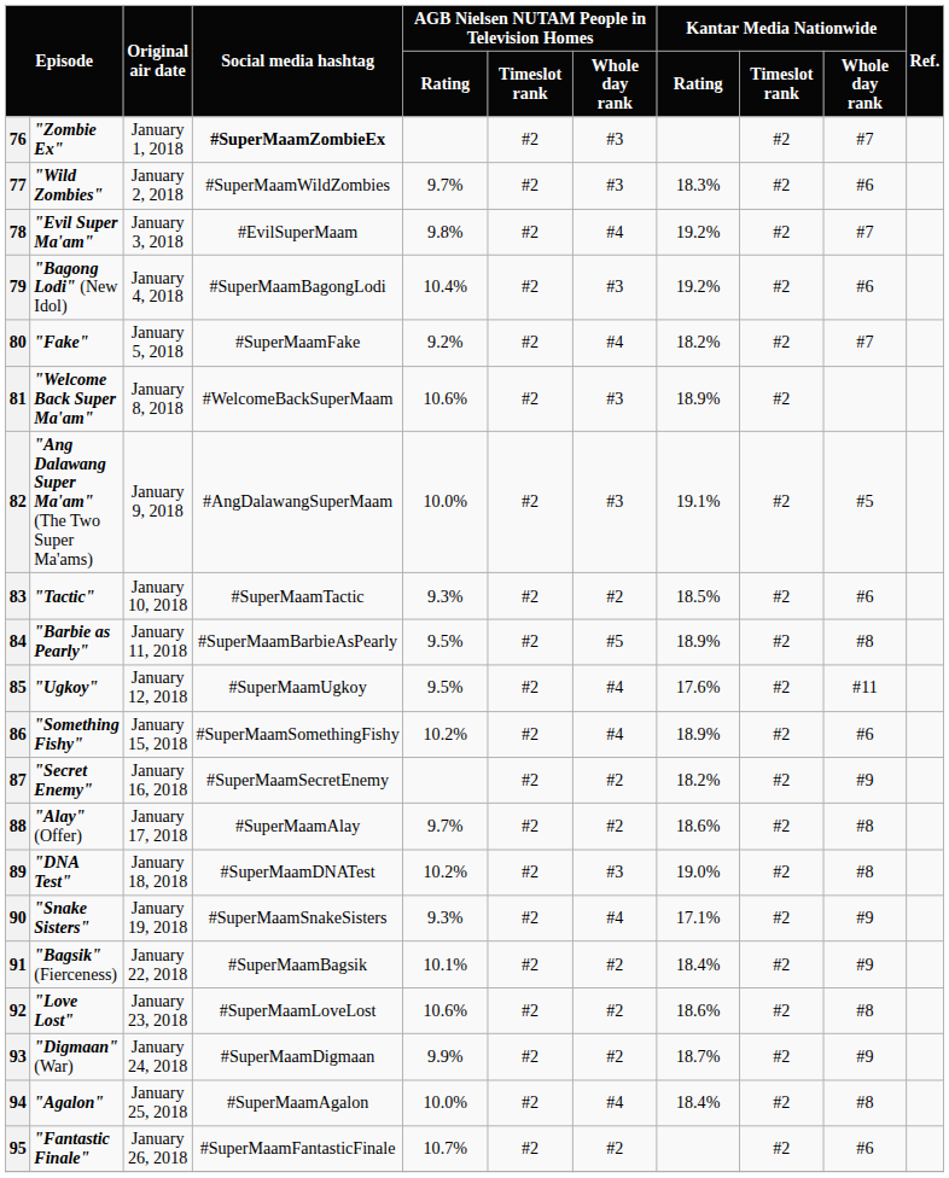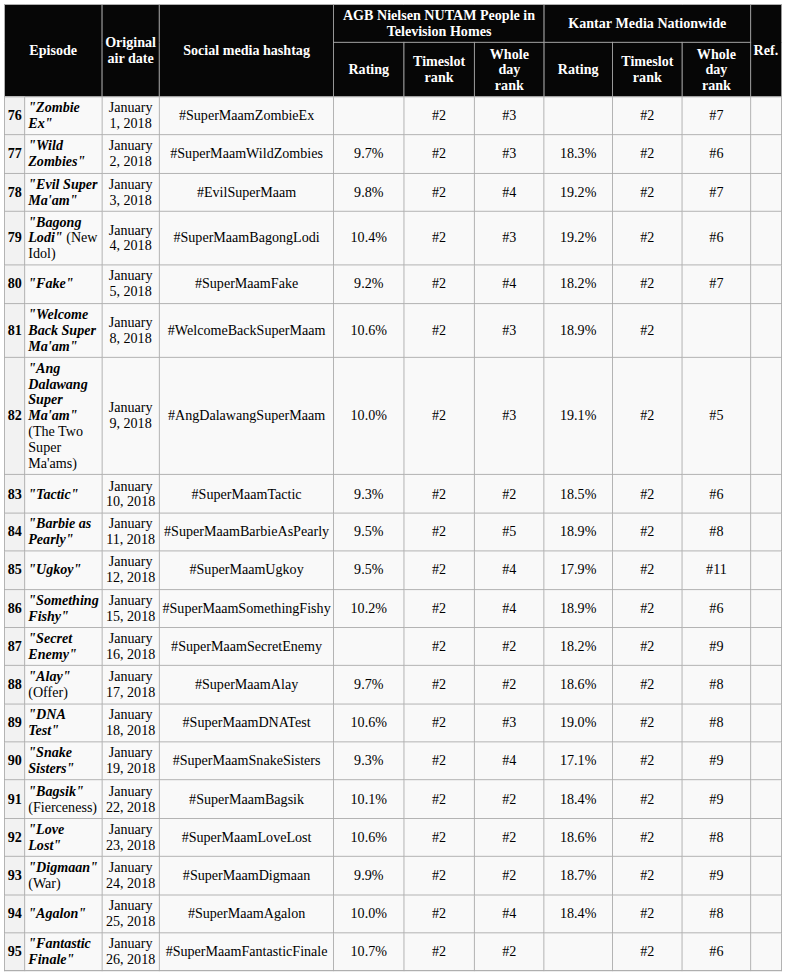76 | Social media hashtag: bold -> normal
85 | Kantar Media Nationwide / Rating: 17.6% -> 17.9%
89 | AGB Nielsen NUTAM People in Television Homes / Rating: 10.2% -> 10.6%
